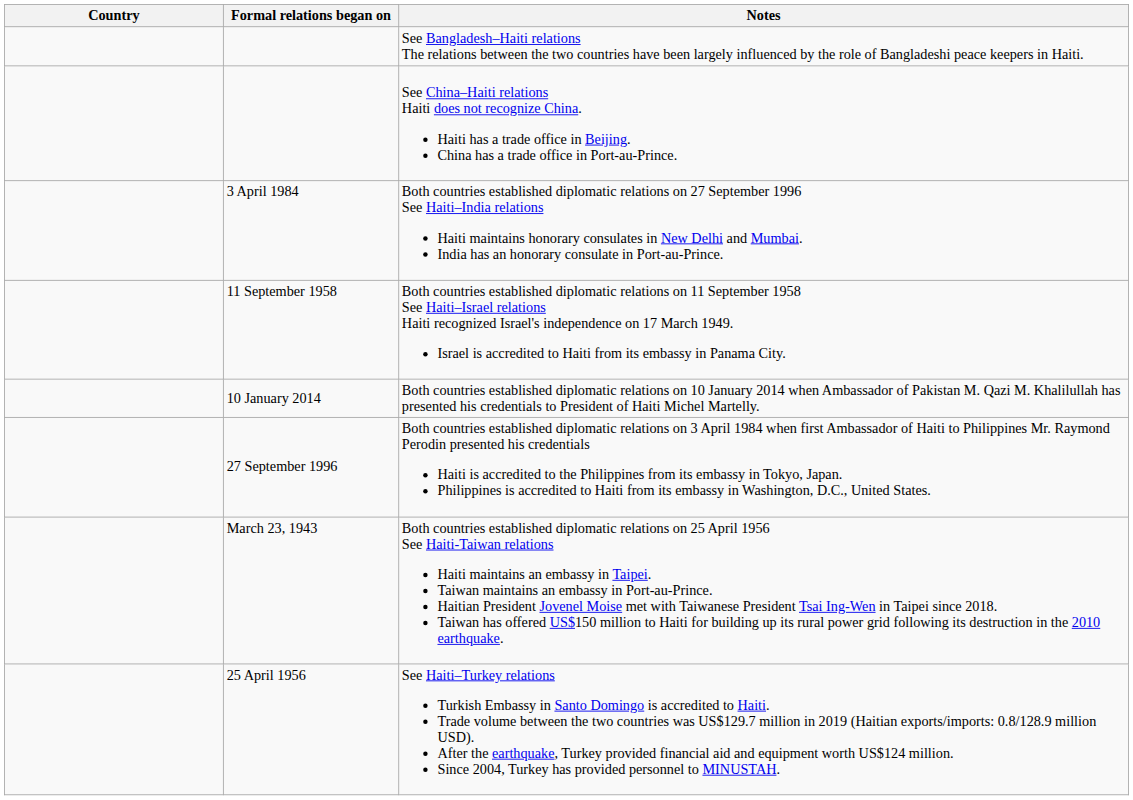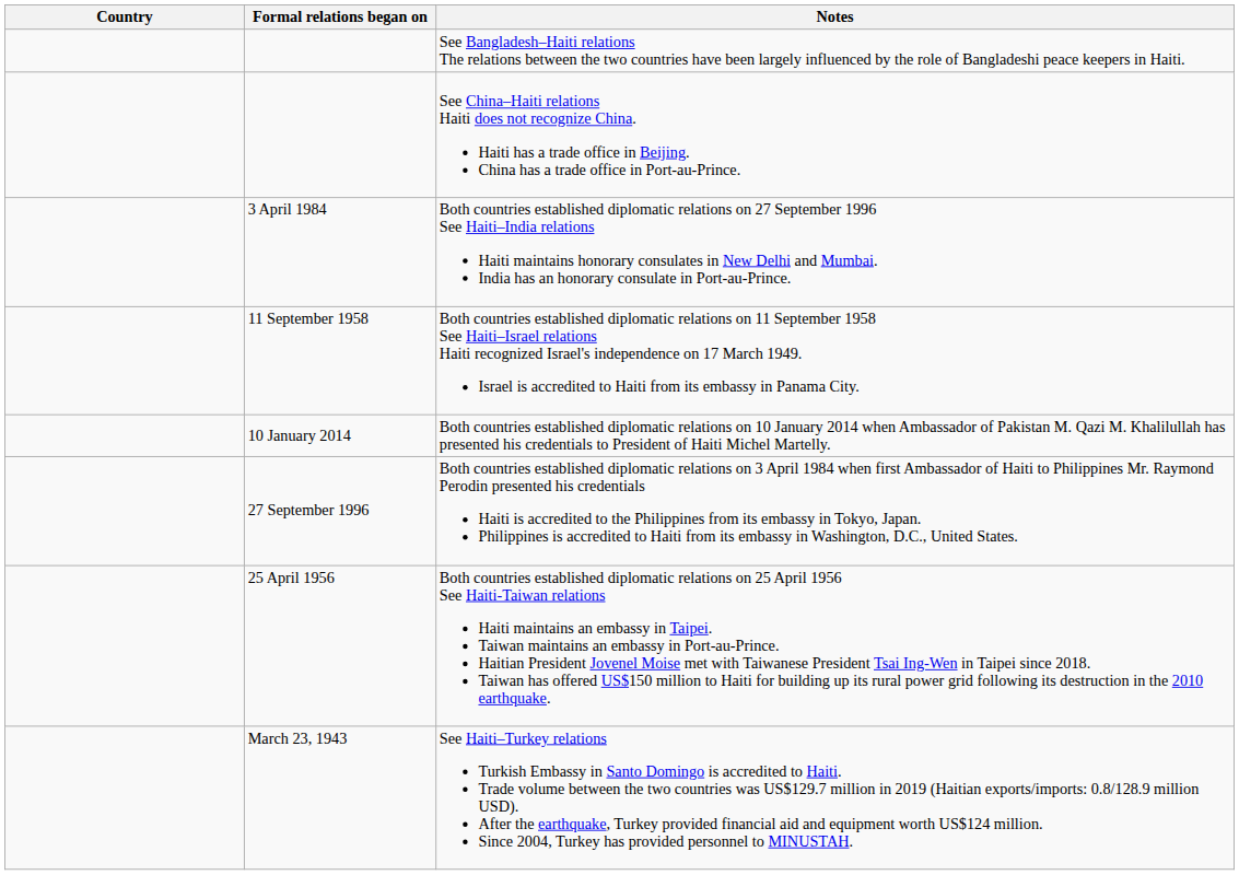row 8 | Formal relations began on: March 23, 1943 -> 25 April 1956
row 9 | Formal relations began on: 25 April 1956 -> March 23, 1943
